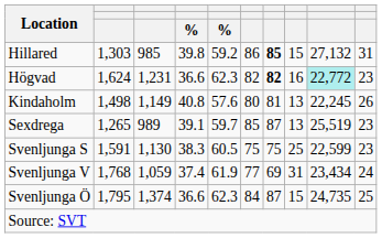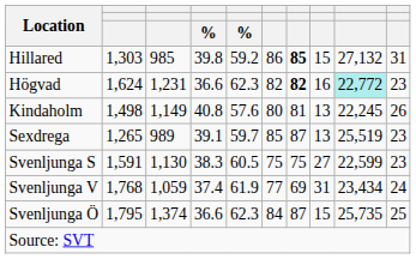Svenljunga S | column 8: 25 -> 27
Svenljunga Ö | column 9: 24,735 -> 25,735
